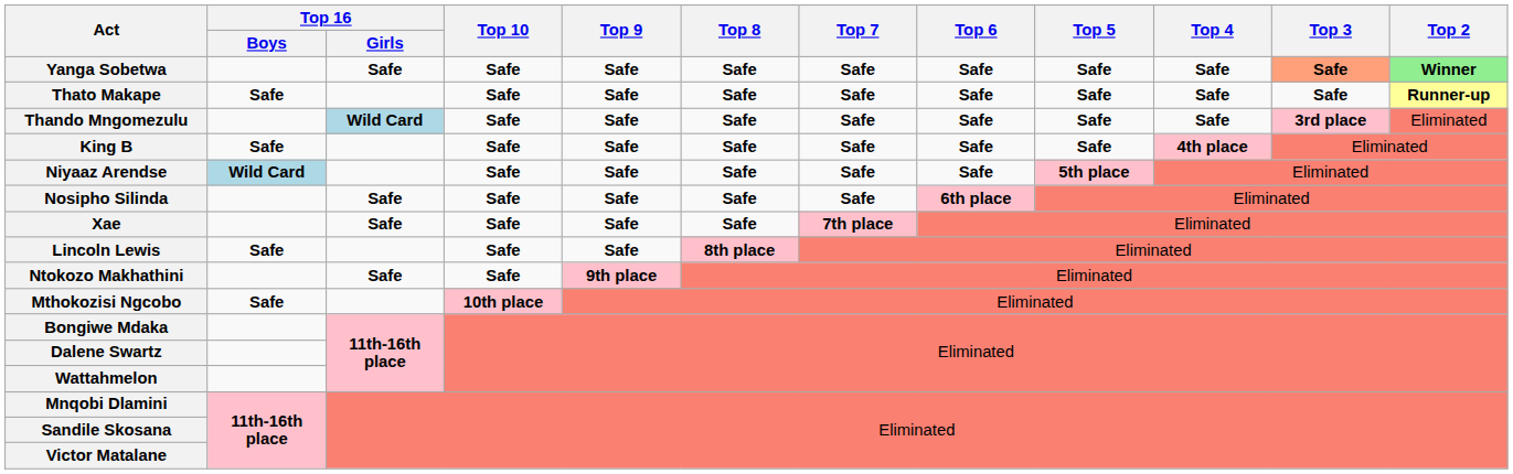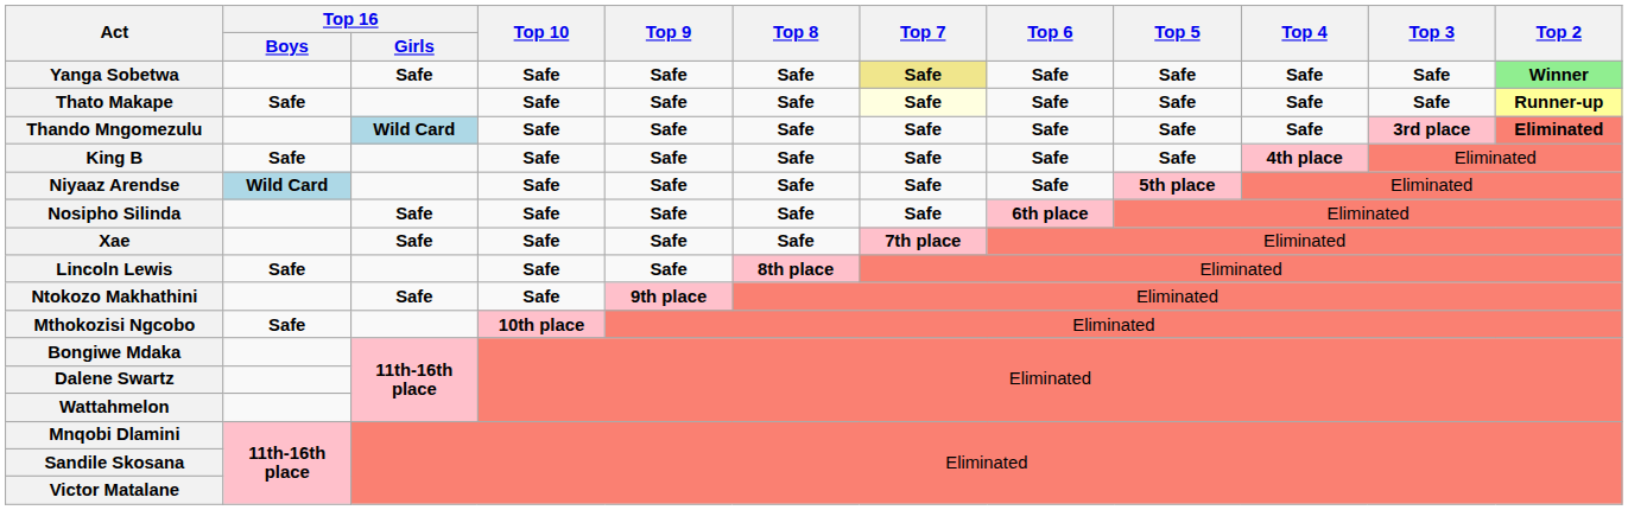Yanga Sobetwa | Top 7: no background -> khaki background
Yanga Sobetwa | Top 3: lightsalmon background -> no background
Thato Makape | Top 7: no background -> lightyellow background
Thando Mngomezulu | Top 2: normal -> bold
